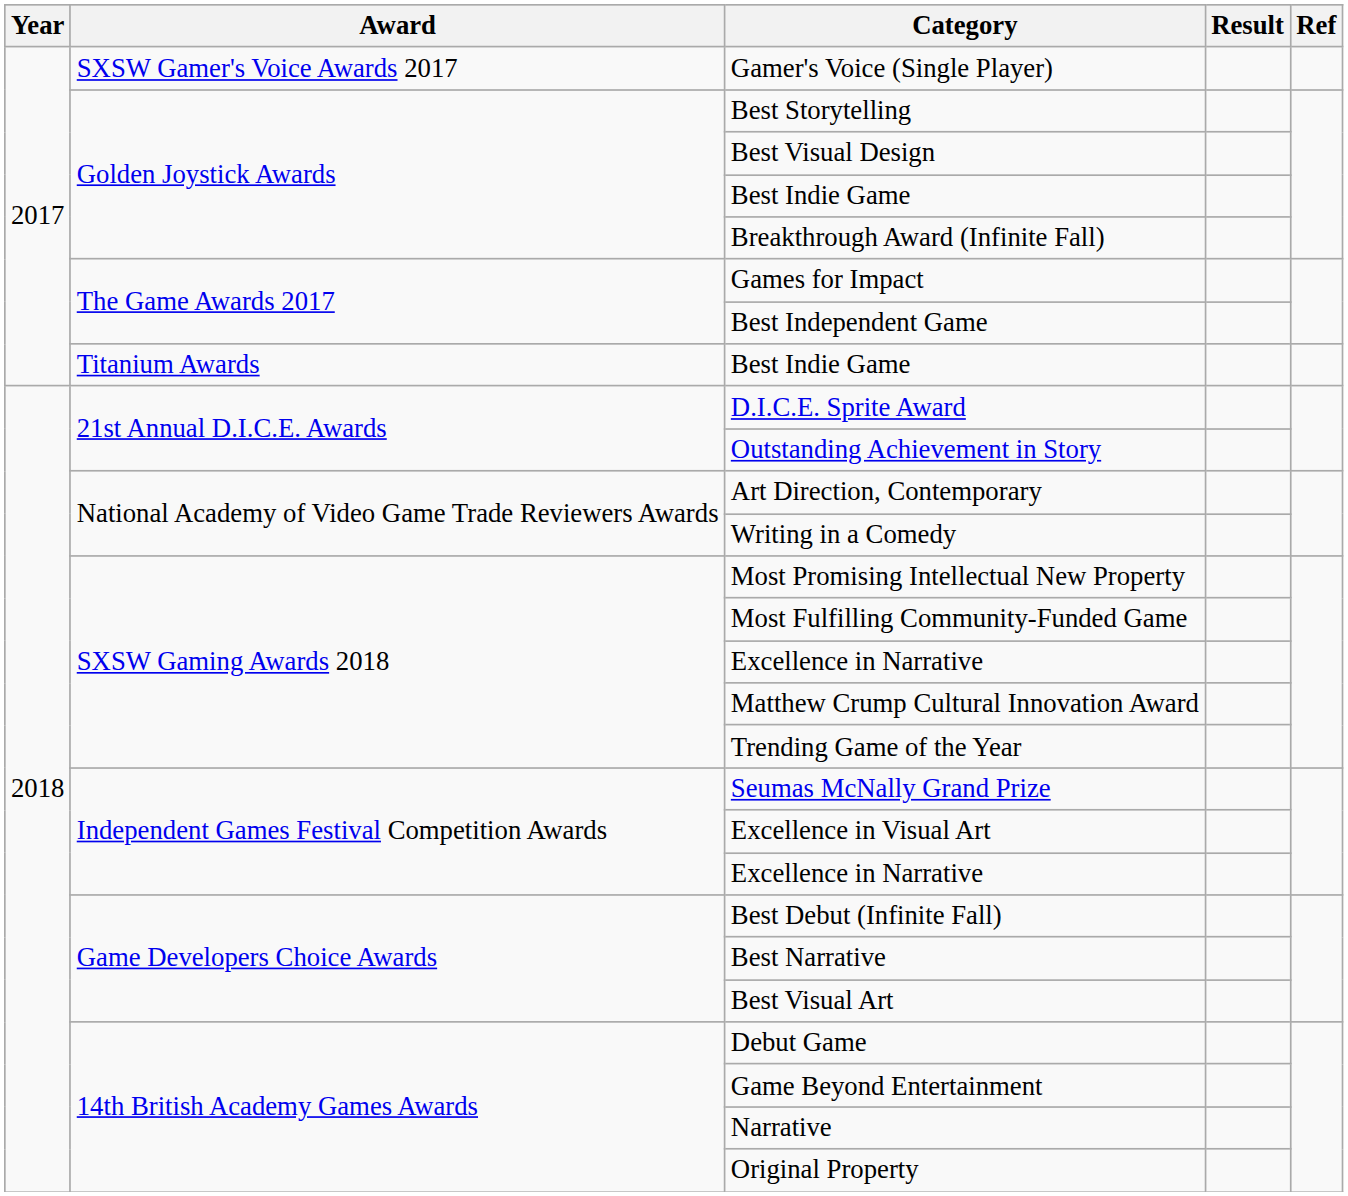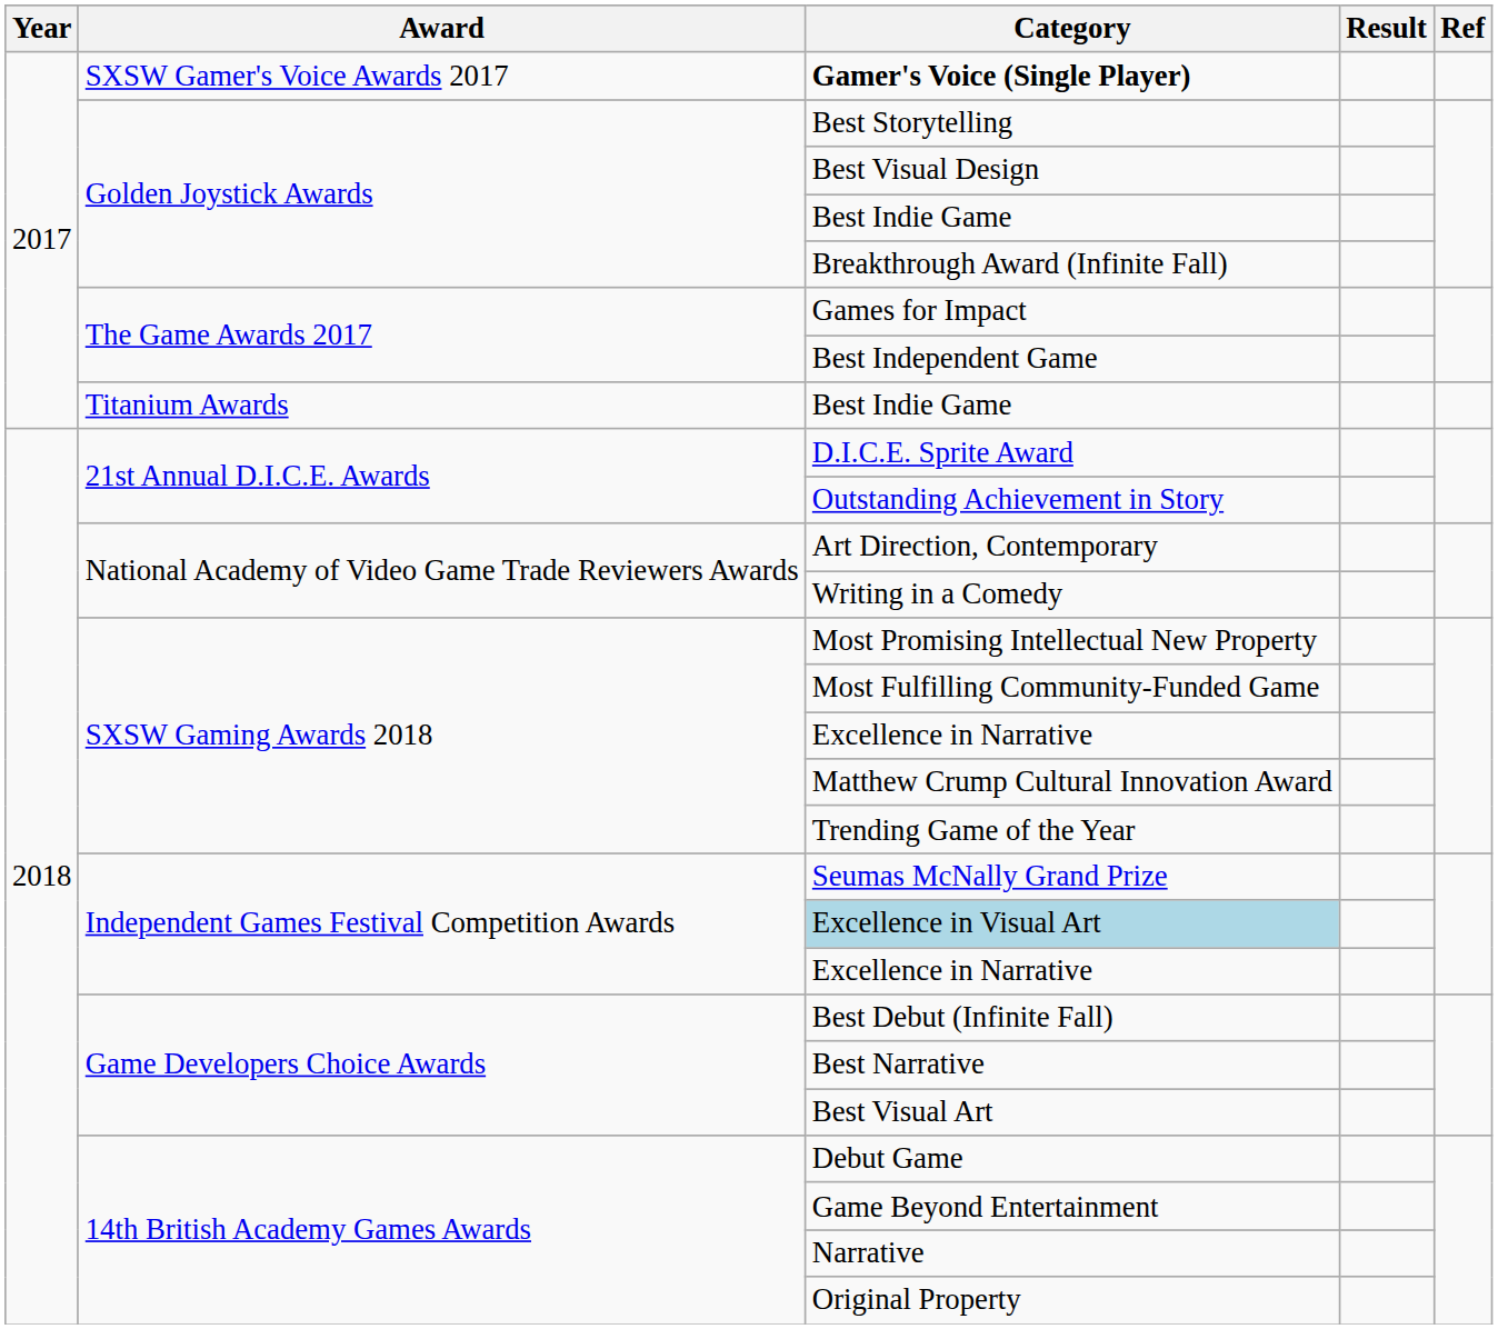Gamer's Voice (Single Player) | Category: normal -> bold
Excellence in Visual Art | Category: no background -> lightblue background
